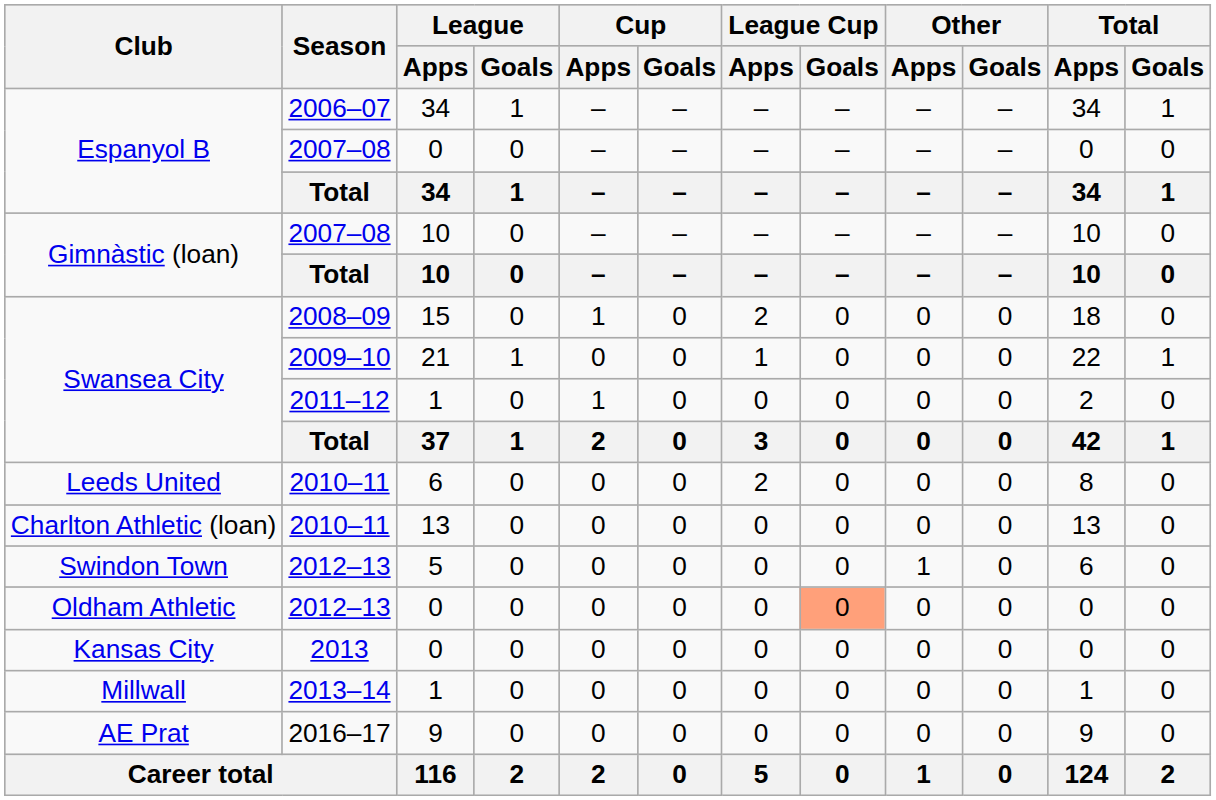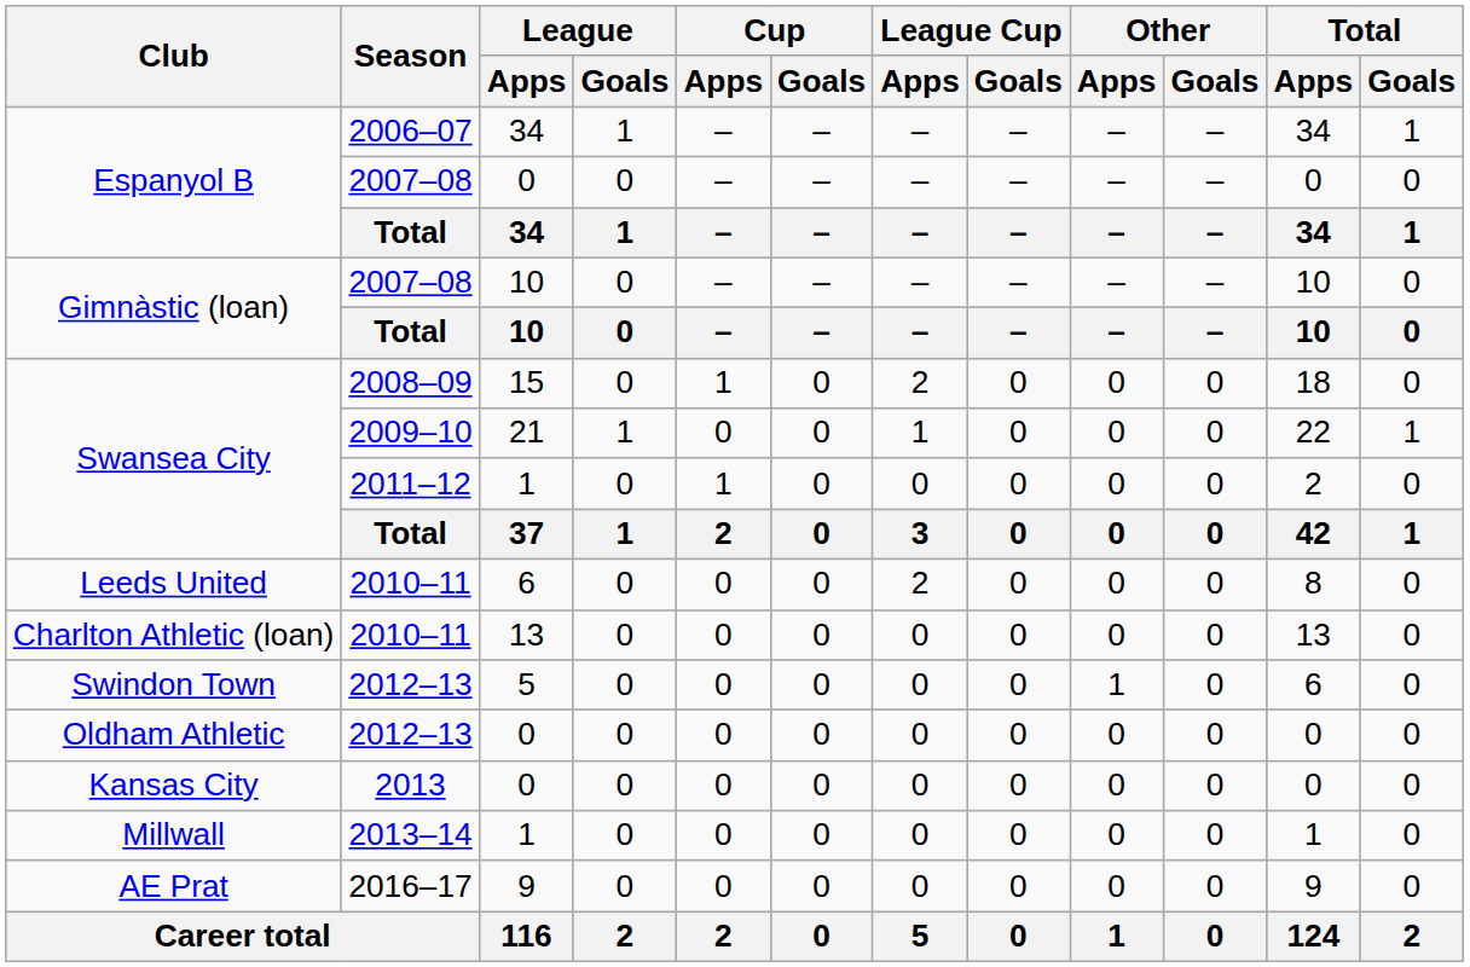Oldham Athletic | League Cup / Goals: lightsalmon background -> no background
